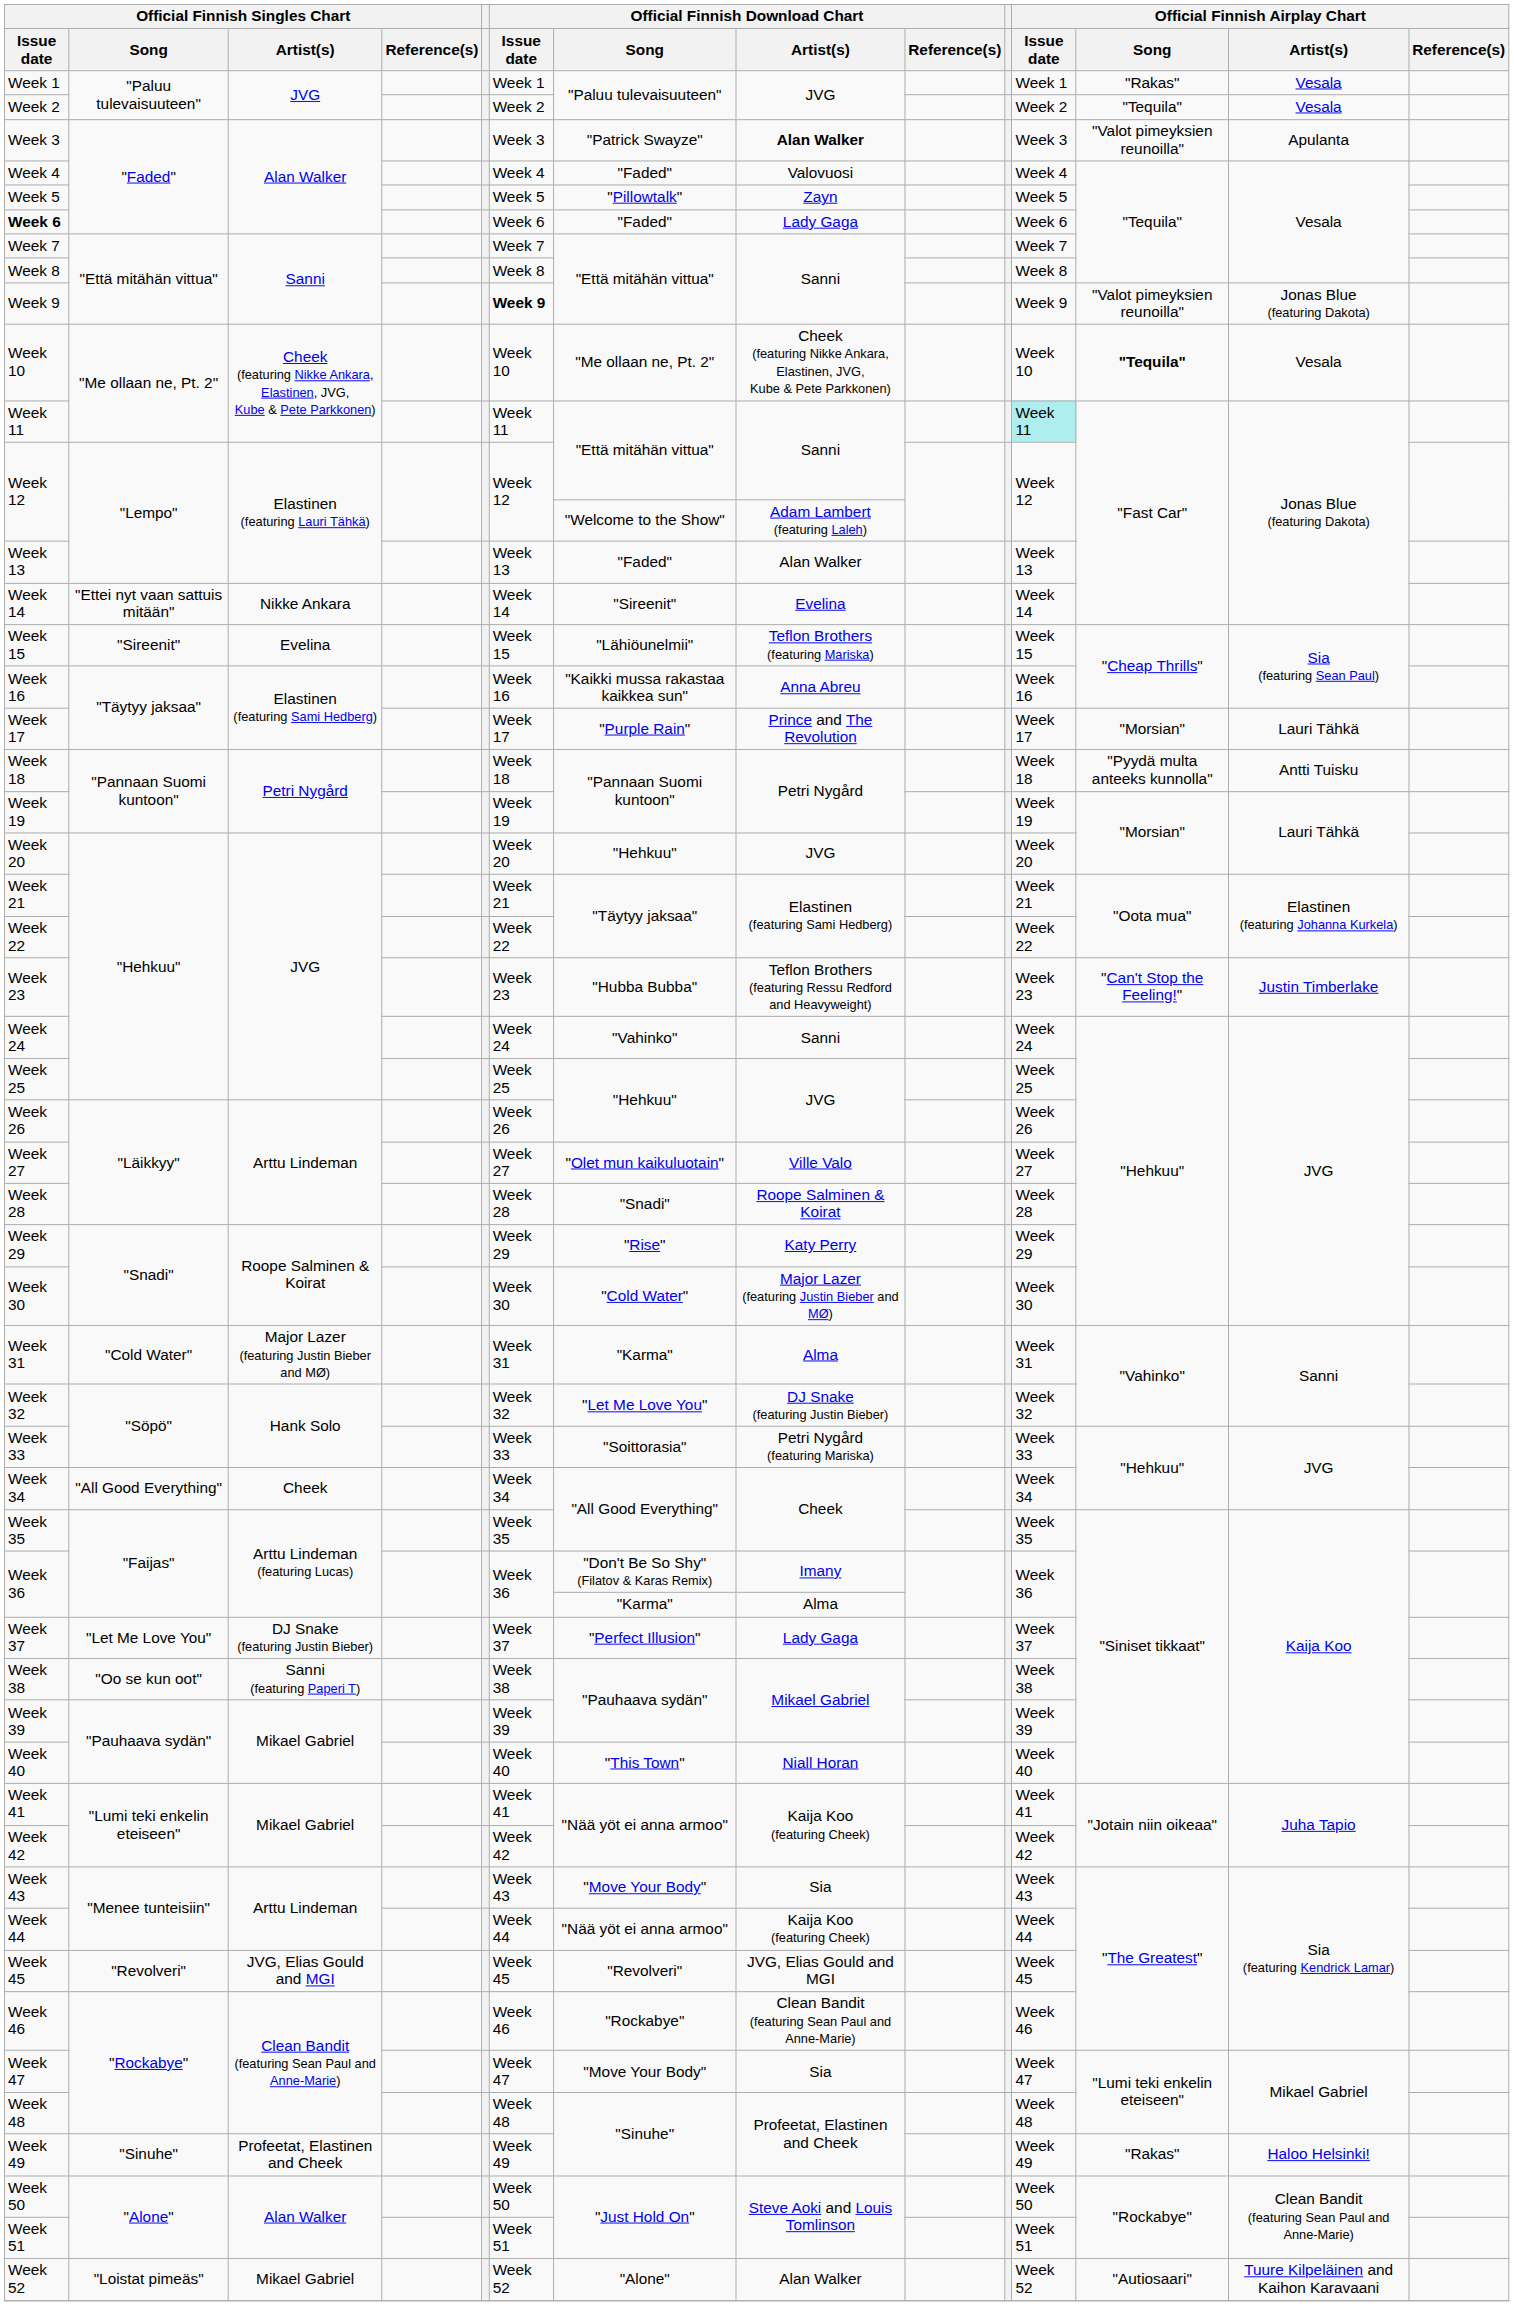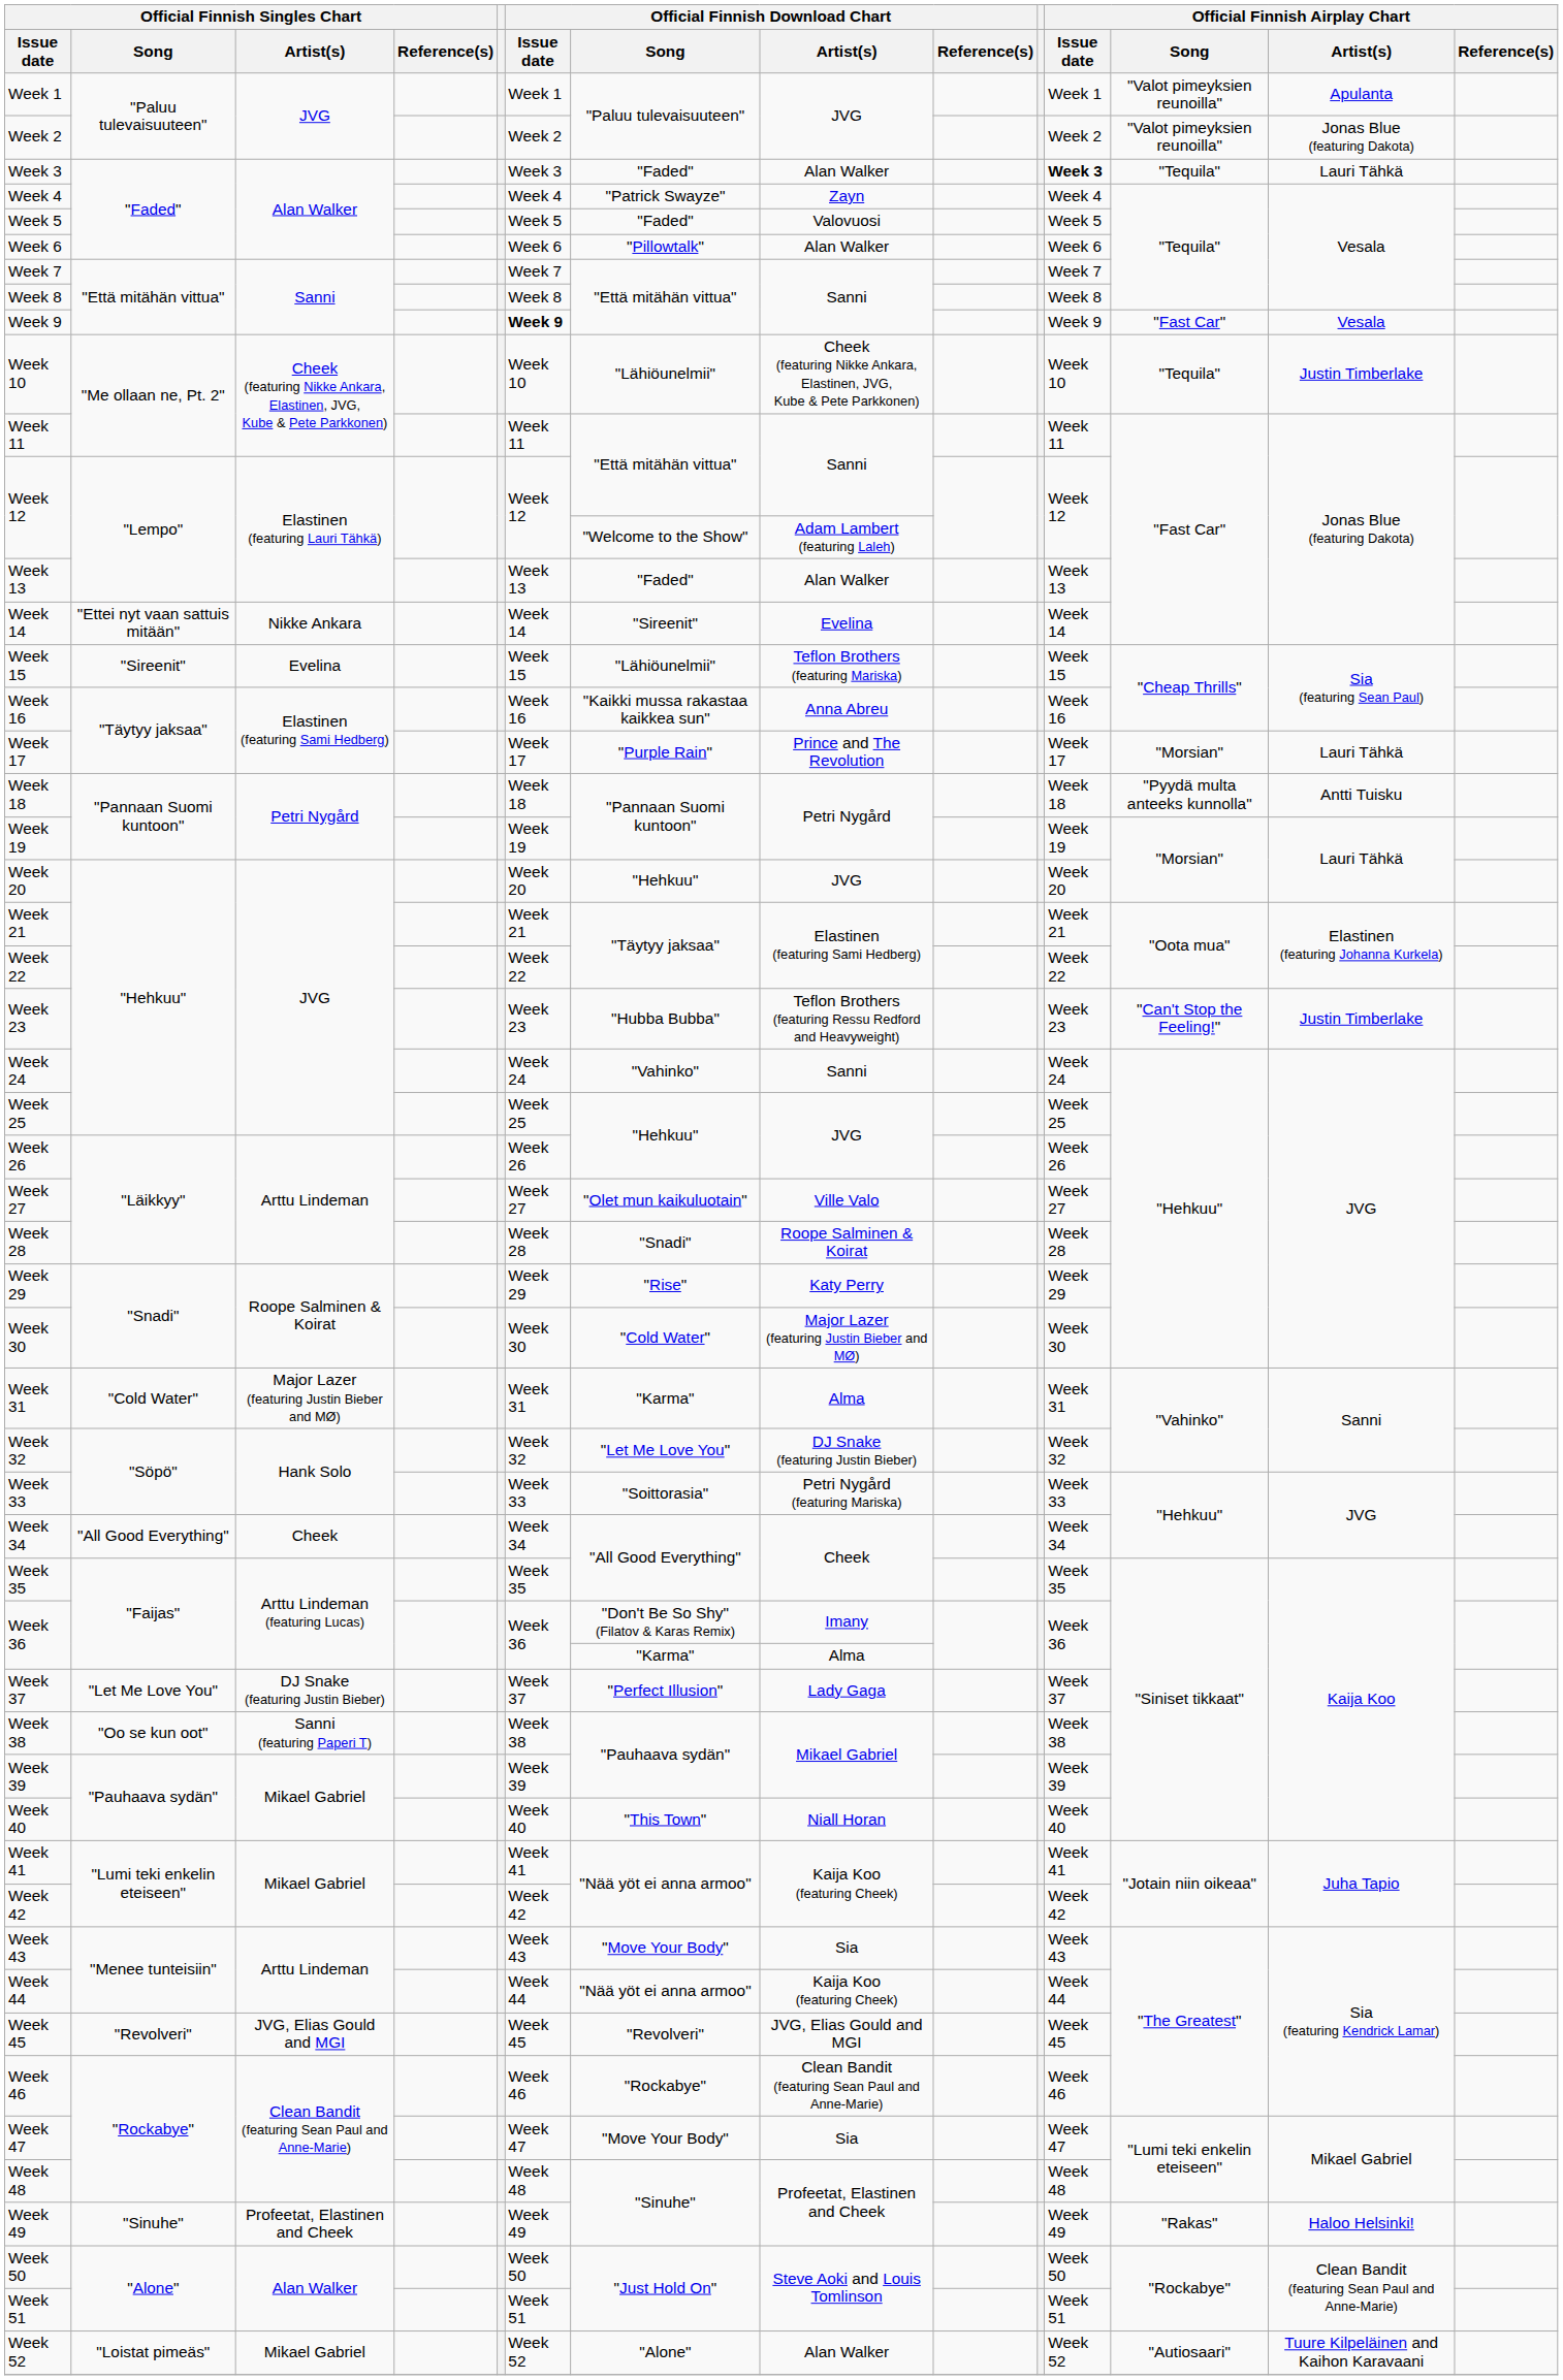row 3 | Official Finnish Airplay Chart / Song: "Rakas" -> "Valot pimeyksien reunoilla"
row 3 | Official Finnish Airplay Chart / Artist(s): Vesala -> Apulanta
row 4 | Official Finnish Airplay Chart / Song: "Tequila" -> "Valot pimeyksien reunoilla"
row 4 | Official Finnish Airplay Chart / Artist(s): Vesala -> Jonas Blue (featuring Dakota)
row 5 | Official Finnish Download Chart / Song: "Patrick Swayze" -> "Faded"
row 5 | Official Finnish Download Chart / Artist(s): bold -> normal
row 5 | Official Finnish Airplay Chart / Issue date: normal -> bold
row 5 | Official Finnish Airplay Chart / Song: "Valot pimeyksien reunoilla" -> "Tequila"
row 5 | Official Finnish Airplay Chart / Artist(s): Apulanta -> Lauri Tähkä
row 6 | Official Finnish Download Chart / Song: "Faded" -> "Patrick Swayze"
row 6 | Official Finnish Download Chart / Artist(s): Valovuosi -> Zayn
row 7 | Official Finnish Download Chart / Song: "Pillowtalk" -> "Faded"
row 7 | Official Finnish Download Chart / Artist(s): Zayn -> Valovuosi
row 8 | Official Finnish Singles Chart / Issue date: bold -> normal
row 8 | Official Finnish Download Chart / Song: "Faded" -> "Pillowtalk"
row 8 | Official Finnish Download Chart / Artist(s): Lady Gaga -> Alan Walker
row 11 | Official Finnish Airplay Chart / Song: "Valot pimeyksien reunoilla" -> "Fast Car"
row 11 | Official Finnish Airplay Chart / Artist(s): Jonas Blue (featuring Dakota) -> Vesala
row 12 | Official Finnish Download Chart / Song: "Me ollaan ne, Pt. 2" -> "Lähiöunelmii"
row 12 | Official Finnish Airplay Chart / Song: bold -> normal
row 12 | Official Finnish Airplay Chart / Artist(s): Vesala -> Justin Timberlake
row 13 | Official Finnish Airplay Chart / Issue date: paleturquoise background -> no background
